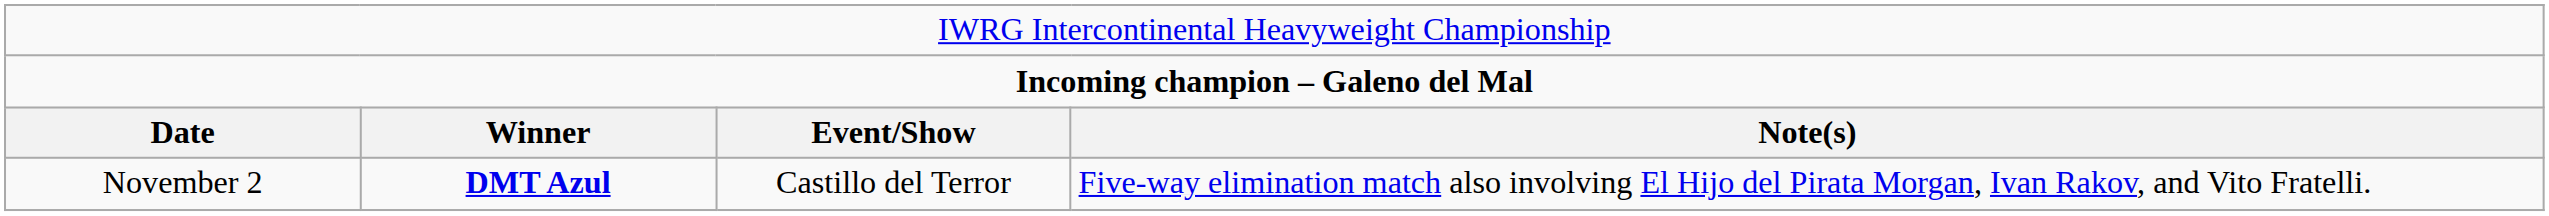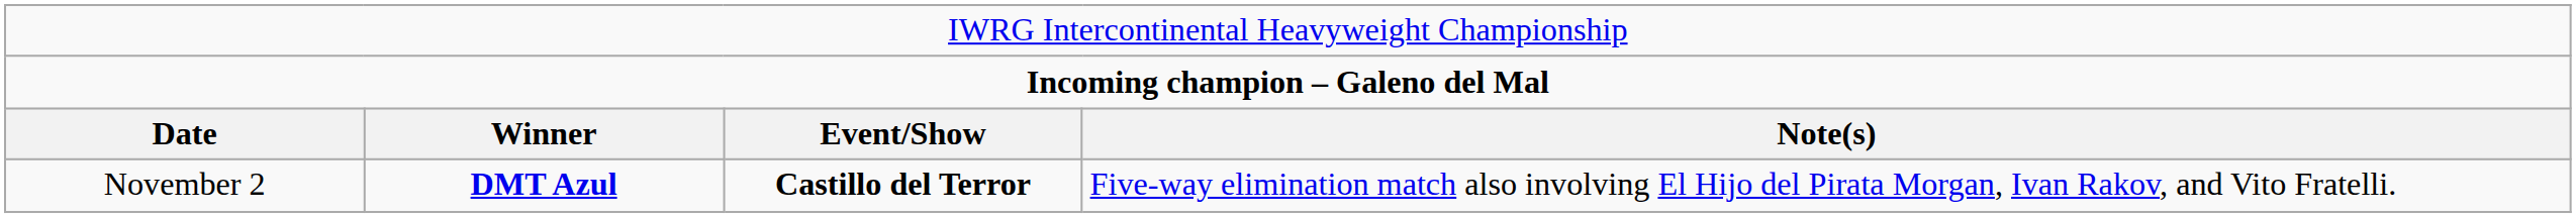November 2 | column 3: normal -> bold
